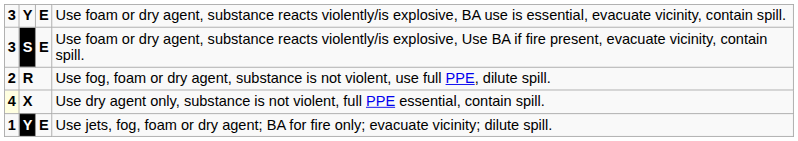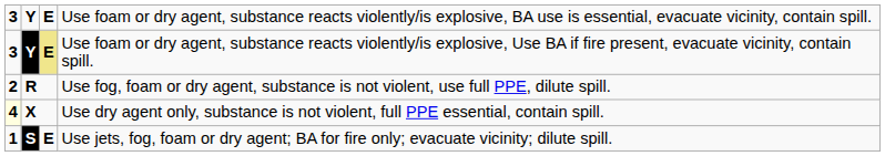row 2 | column 2: S -> Y
row 2 | column 3: no background -> khaki background
row 5 | column 2: Y -> S
